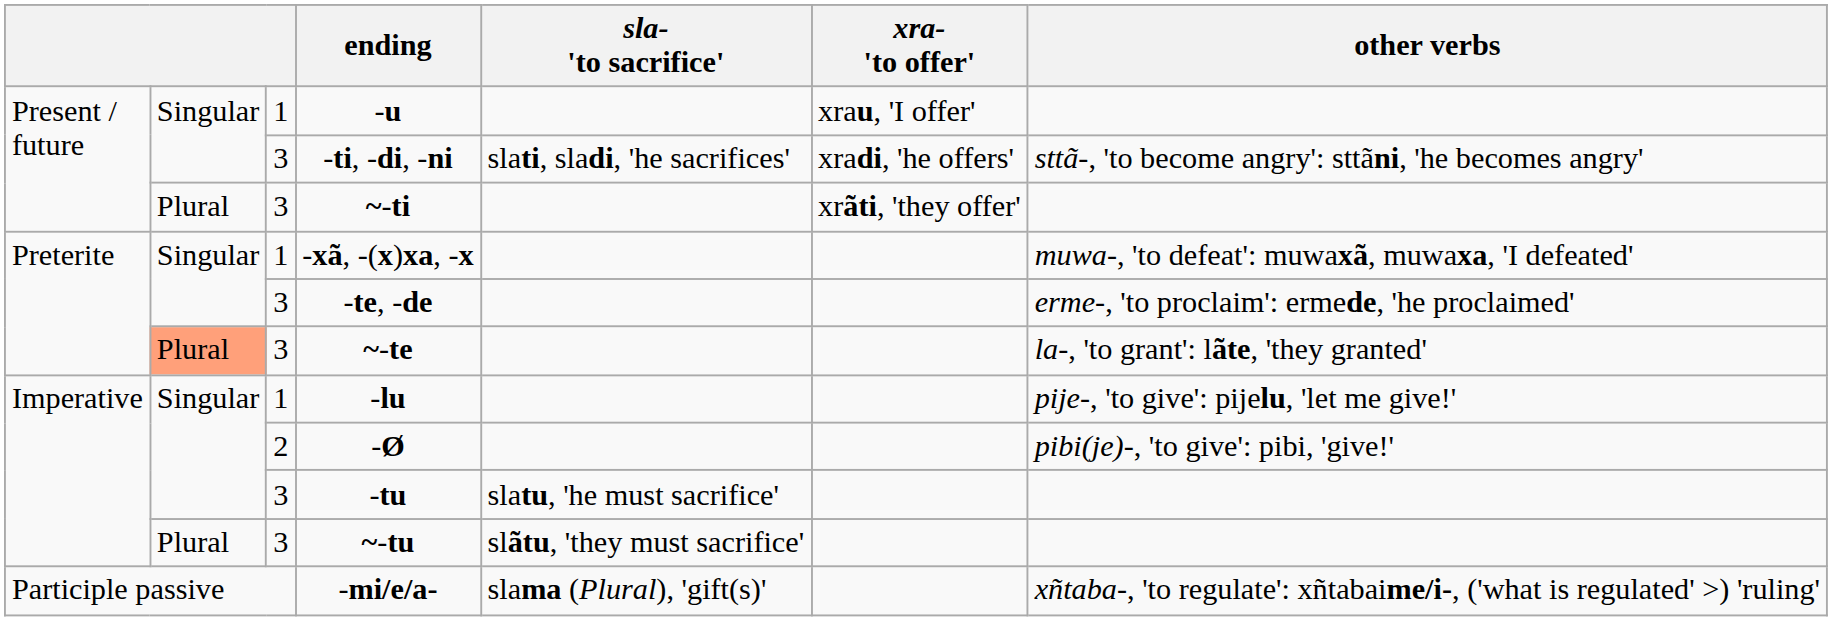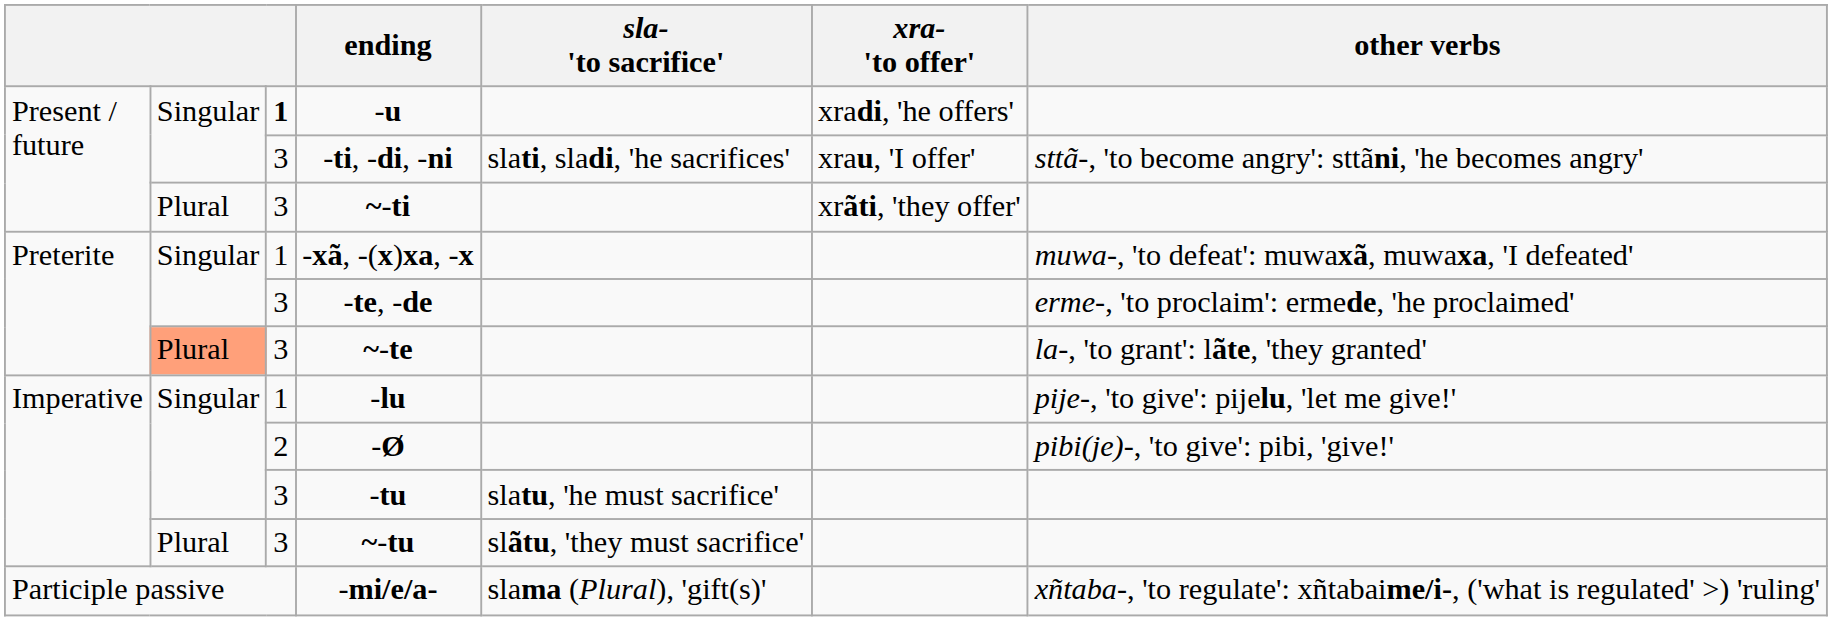-u | column 3: normal -> bold
-u | xra- 'to offer': xrau, 'I offer' -> xradi, 'he offers'
-ti, -di, -ni | xra- 'to offer': xradi, 'he offers' -> xrau, 'I offer'
